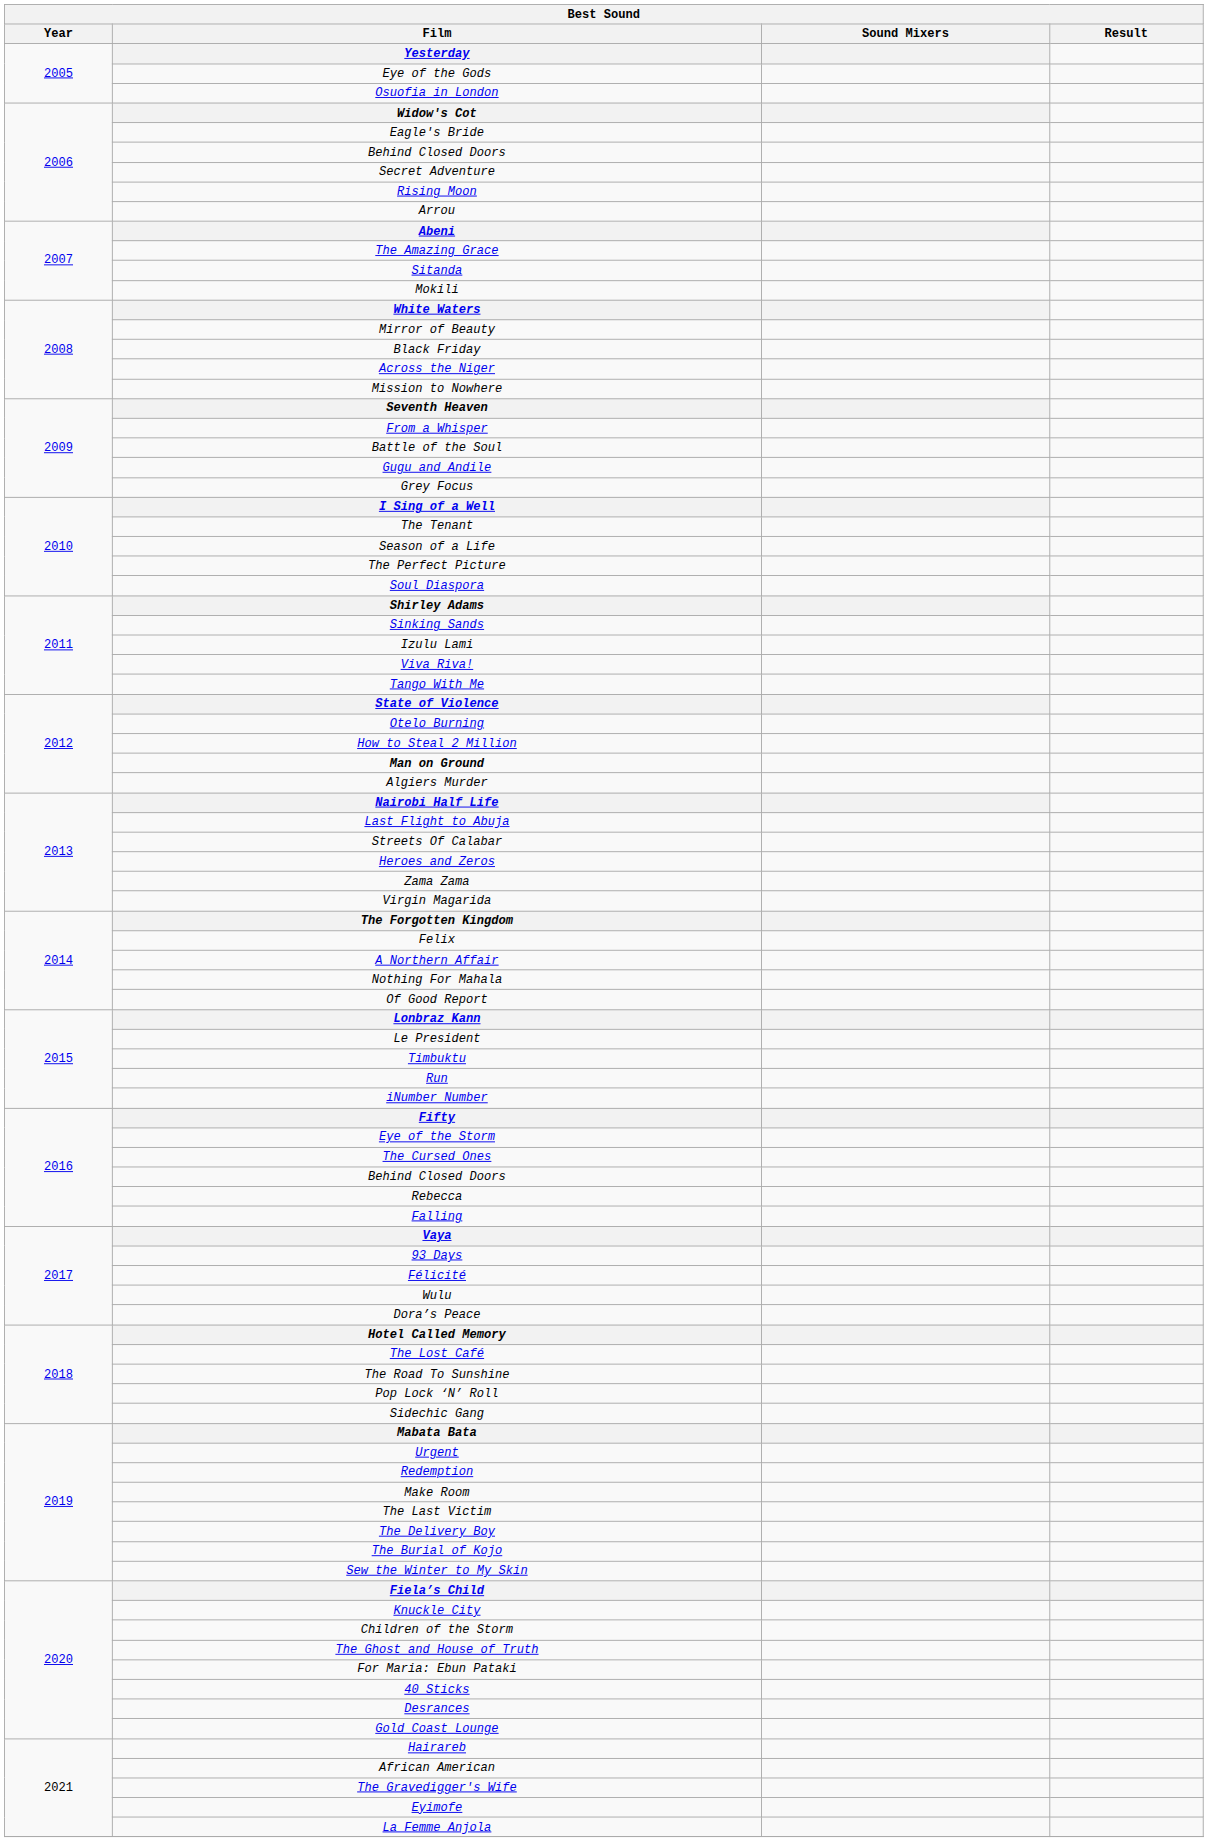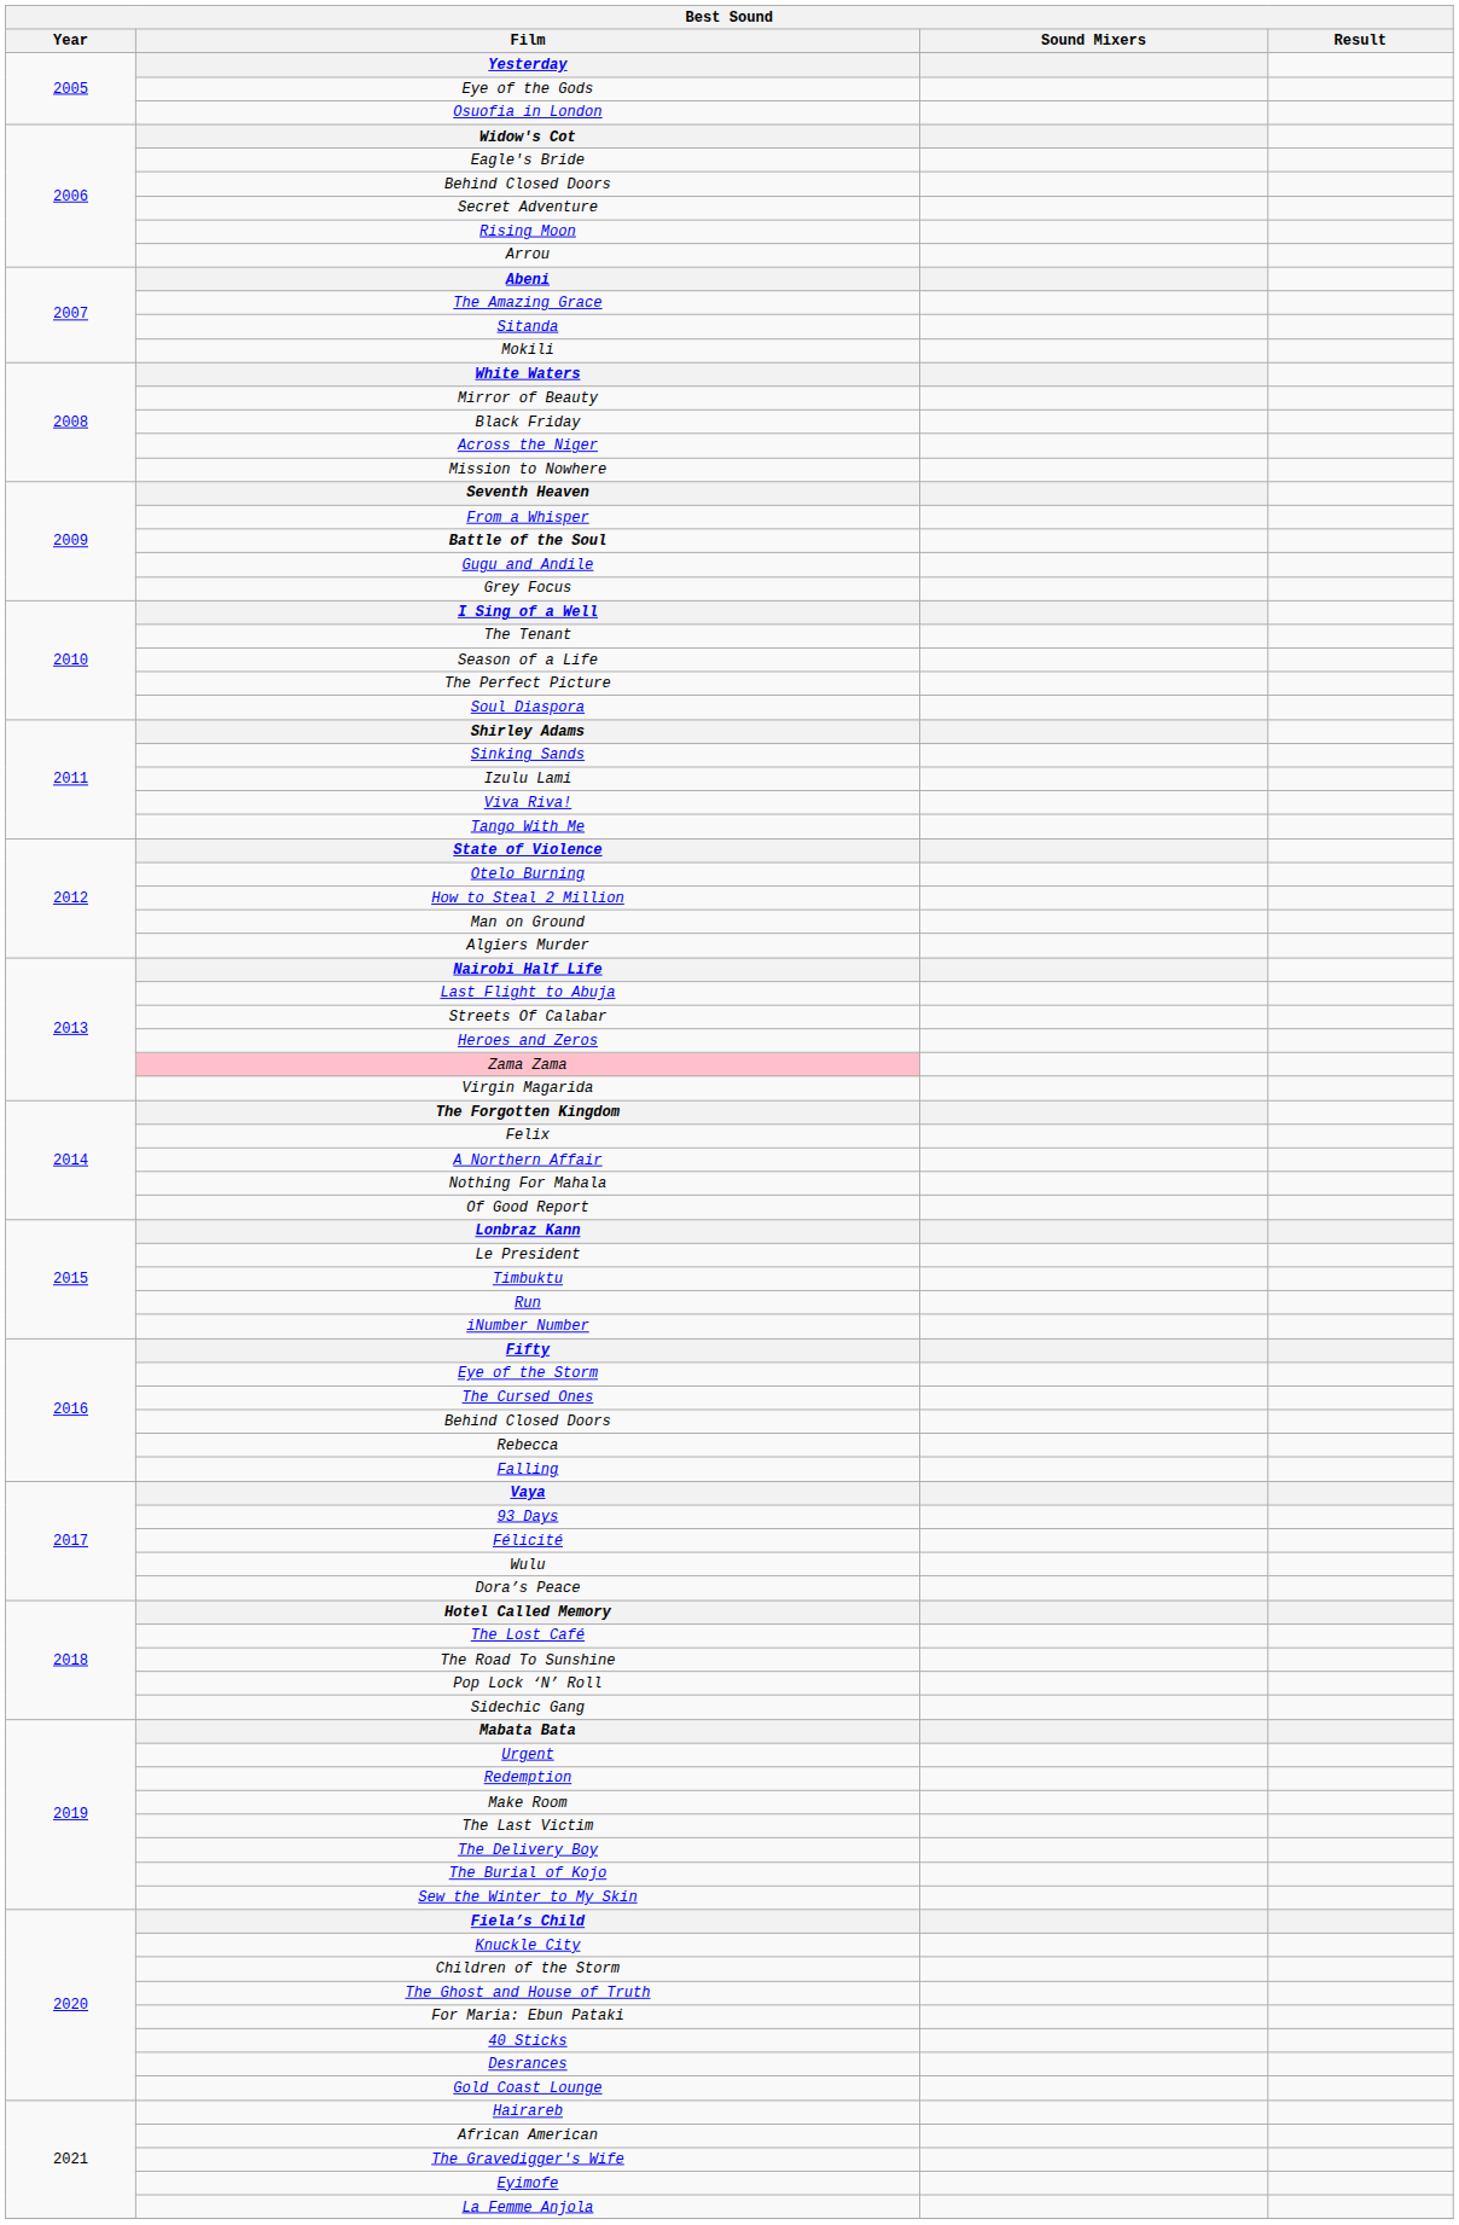Battle of the Soul | Film: normal -> bold
Man on Ground | Film: bold -> normal
Zama Zama | Film: no background -> pink background
